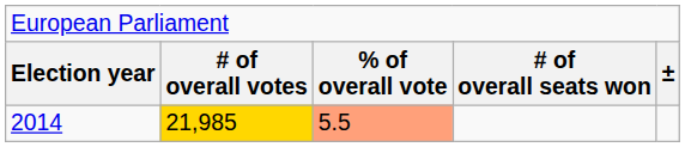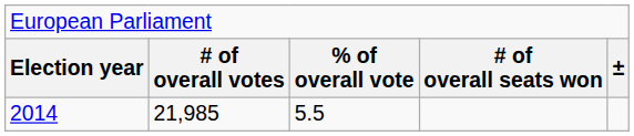2014 | column 2: gold background -> no background
2014 | column 3: lightsalmon background -> no background
